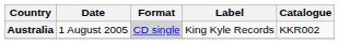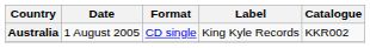Australia | Format: lightgrey background -> no background
